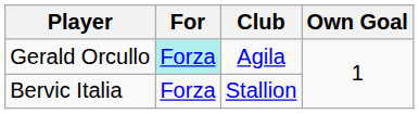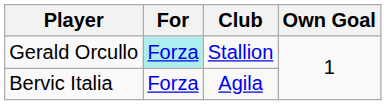Gerald Orcullo | Club: Agila -> Stallion
Bervic Italia | Club: Stallion -> Agila
